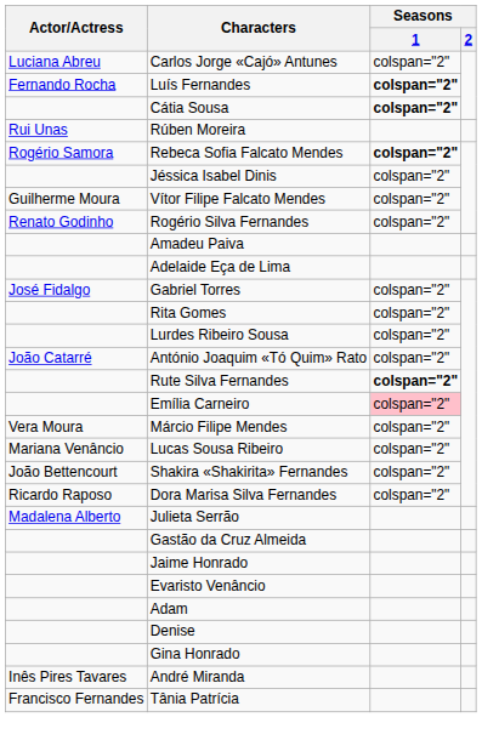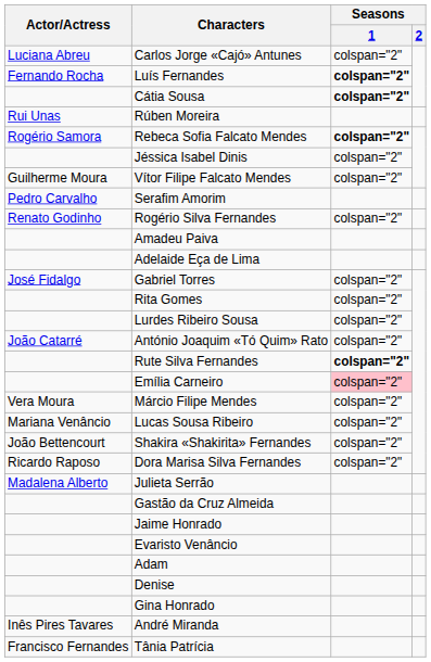+ row: Pedro Carvalho | Serafim Amorim
